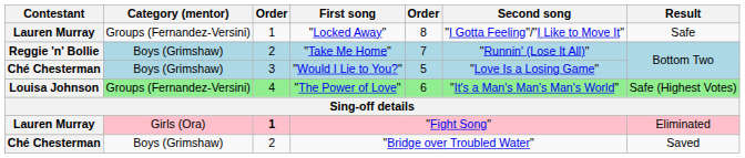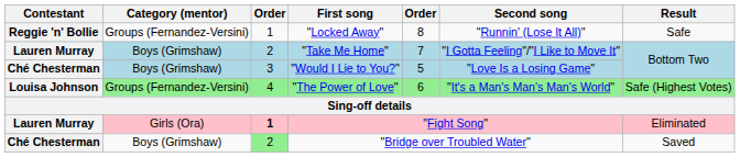"Locked Away" | Contestant: Lauren Murray -> Reggie 'n' Bollie
"Locked Away" | Second song: "I Gotta Feeling"/"I Like to Move It" -> "Runnin' (Lose It All)"
"Take Me Home" | Contestant: Reggie 'n' Bollie -> Lauren Murray
"Take Me Home" | Second song: "Runnin' (Lose It All)" -> "I Gotta Feeling"/"I Like to Move It"
"Bridge over Troubled Water" | column 3: no background -> lightgreen background
